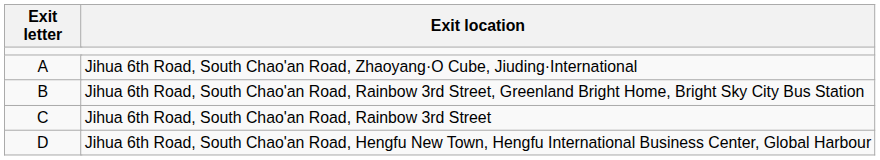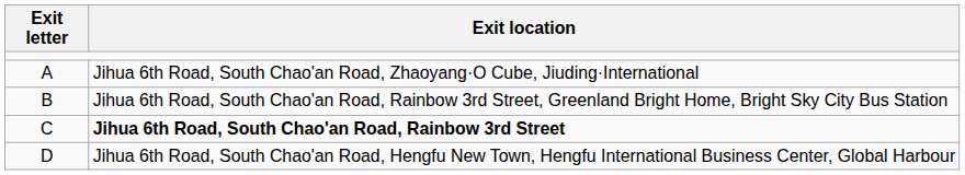Jihua 6th Road, South Chao'an Road, Rainbow 3rd Street | Exit location: normal -> bold
